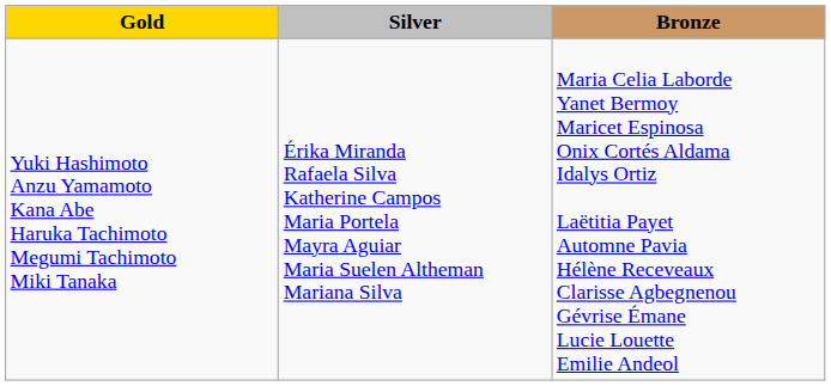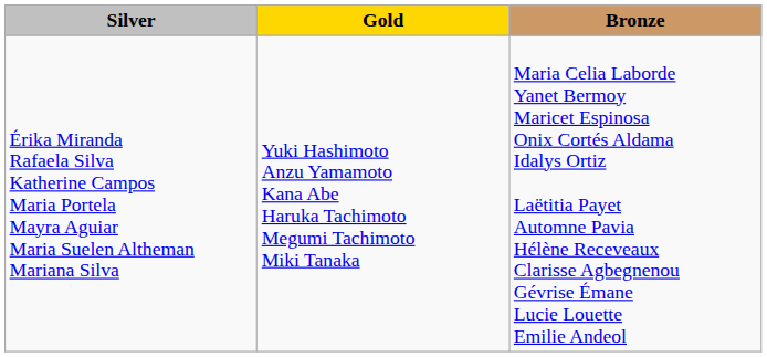columns swapped: Gold <-> Silver
